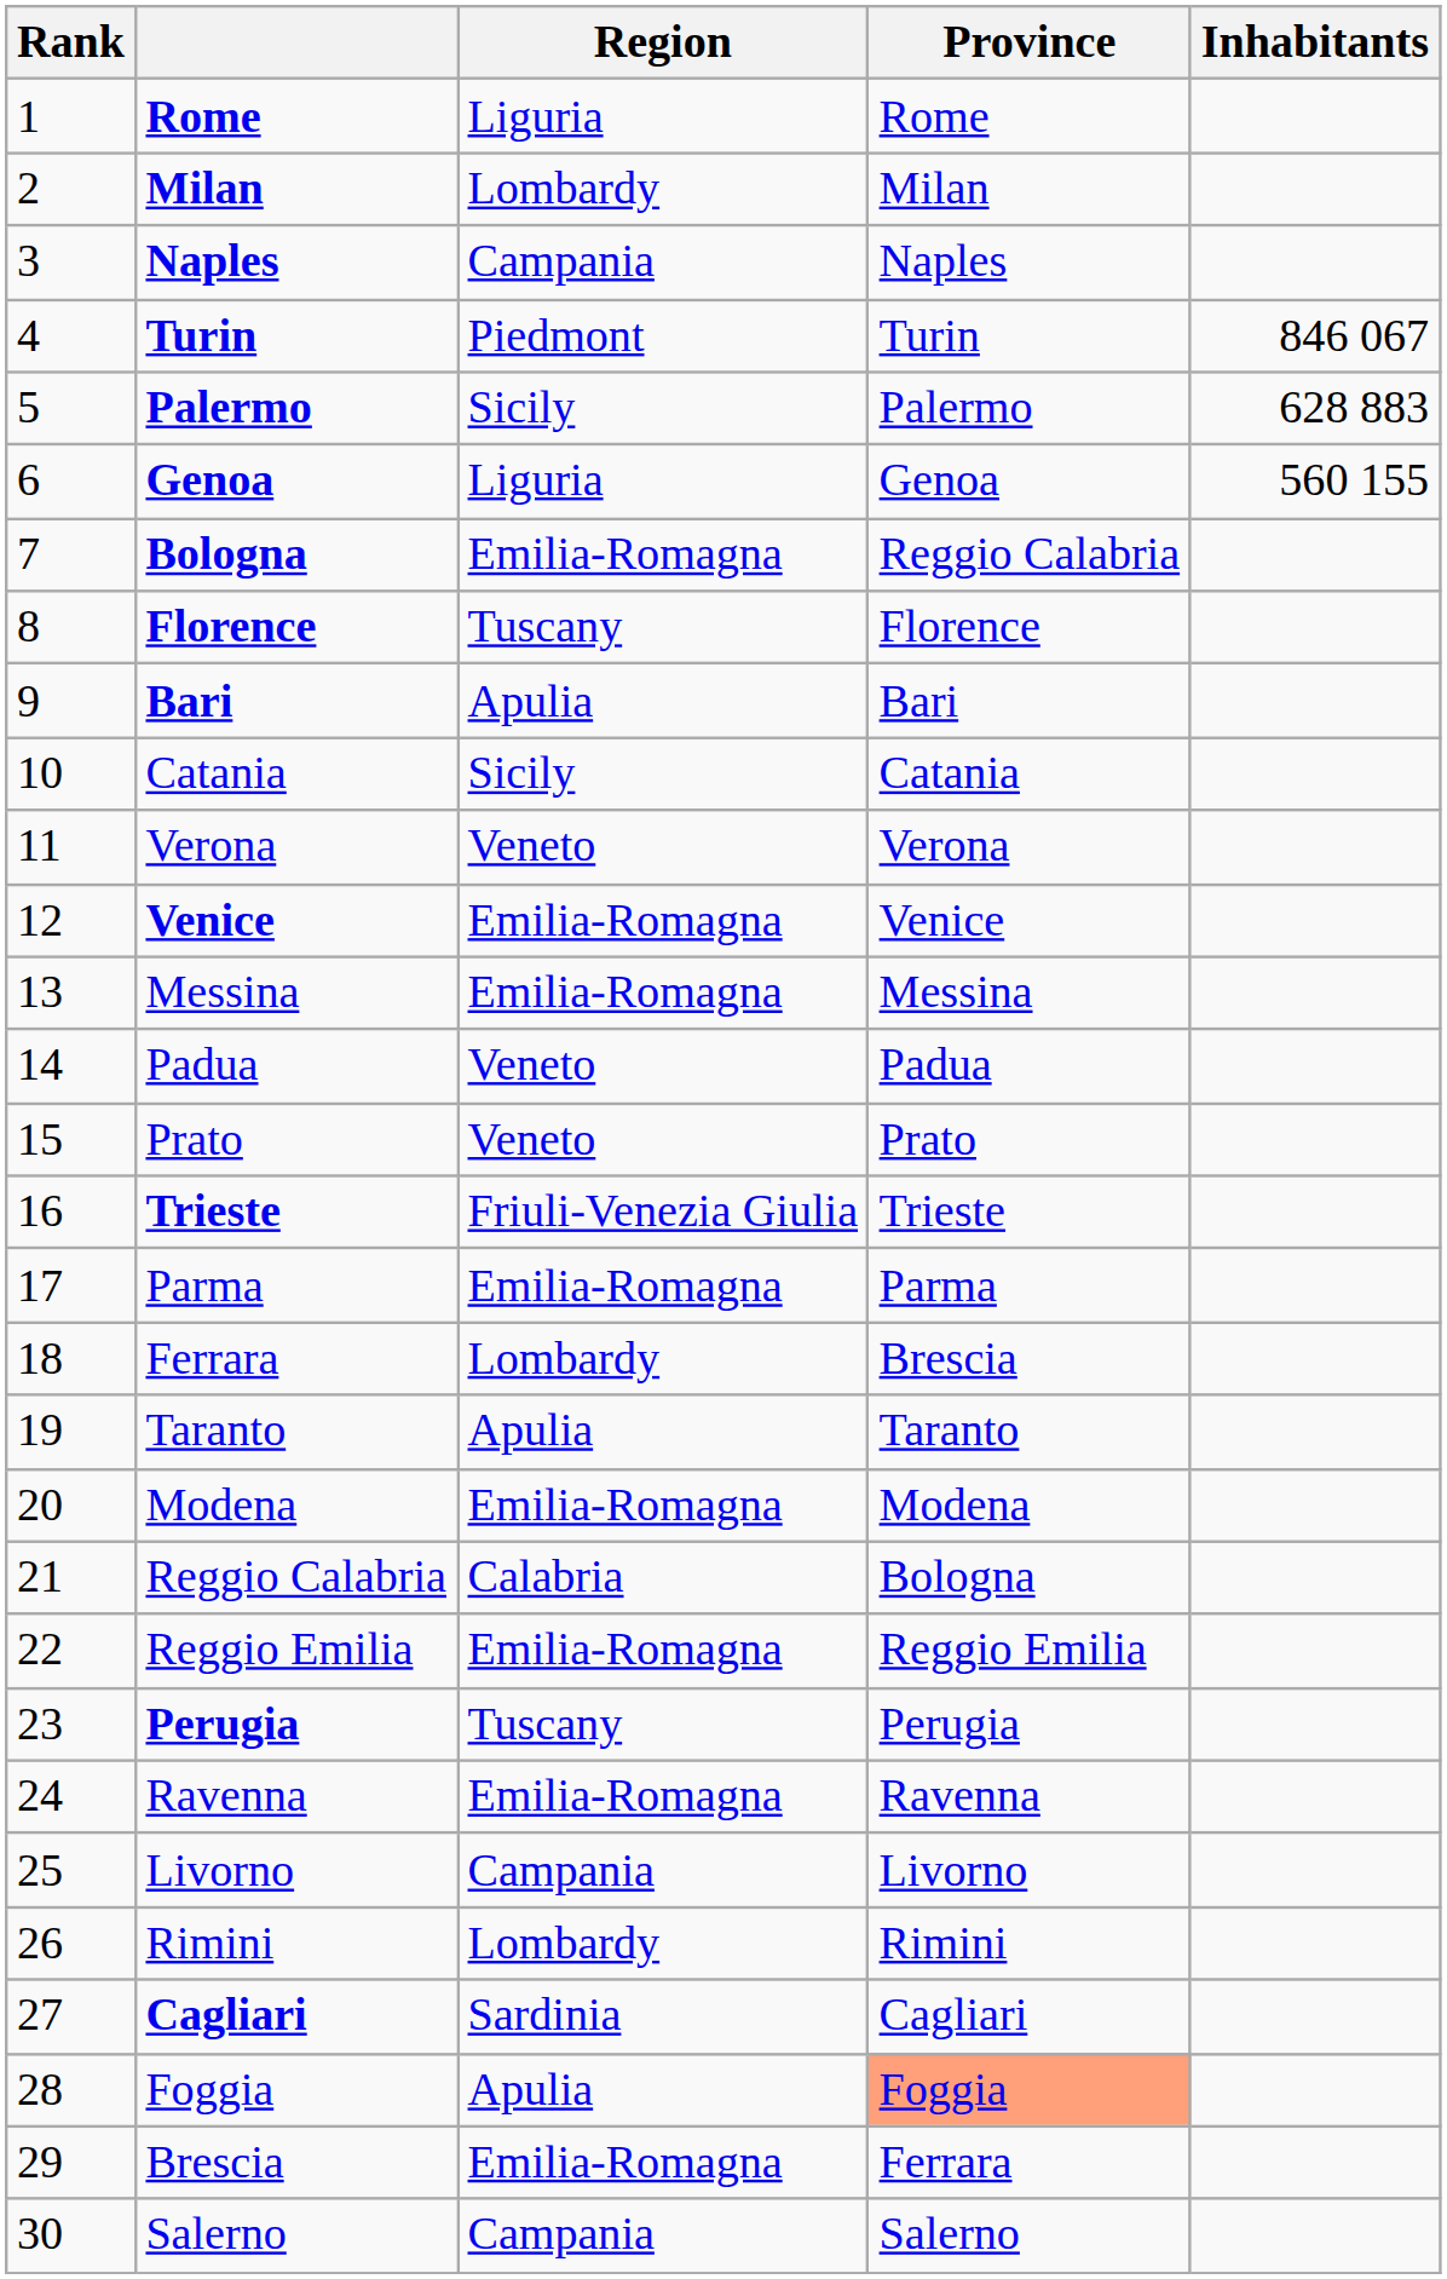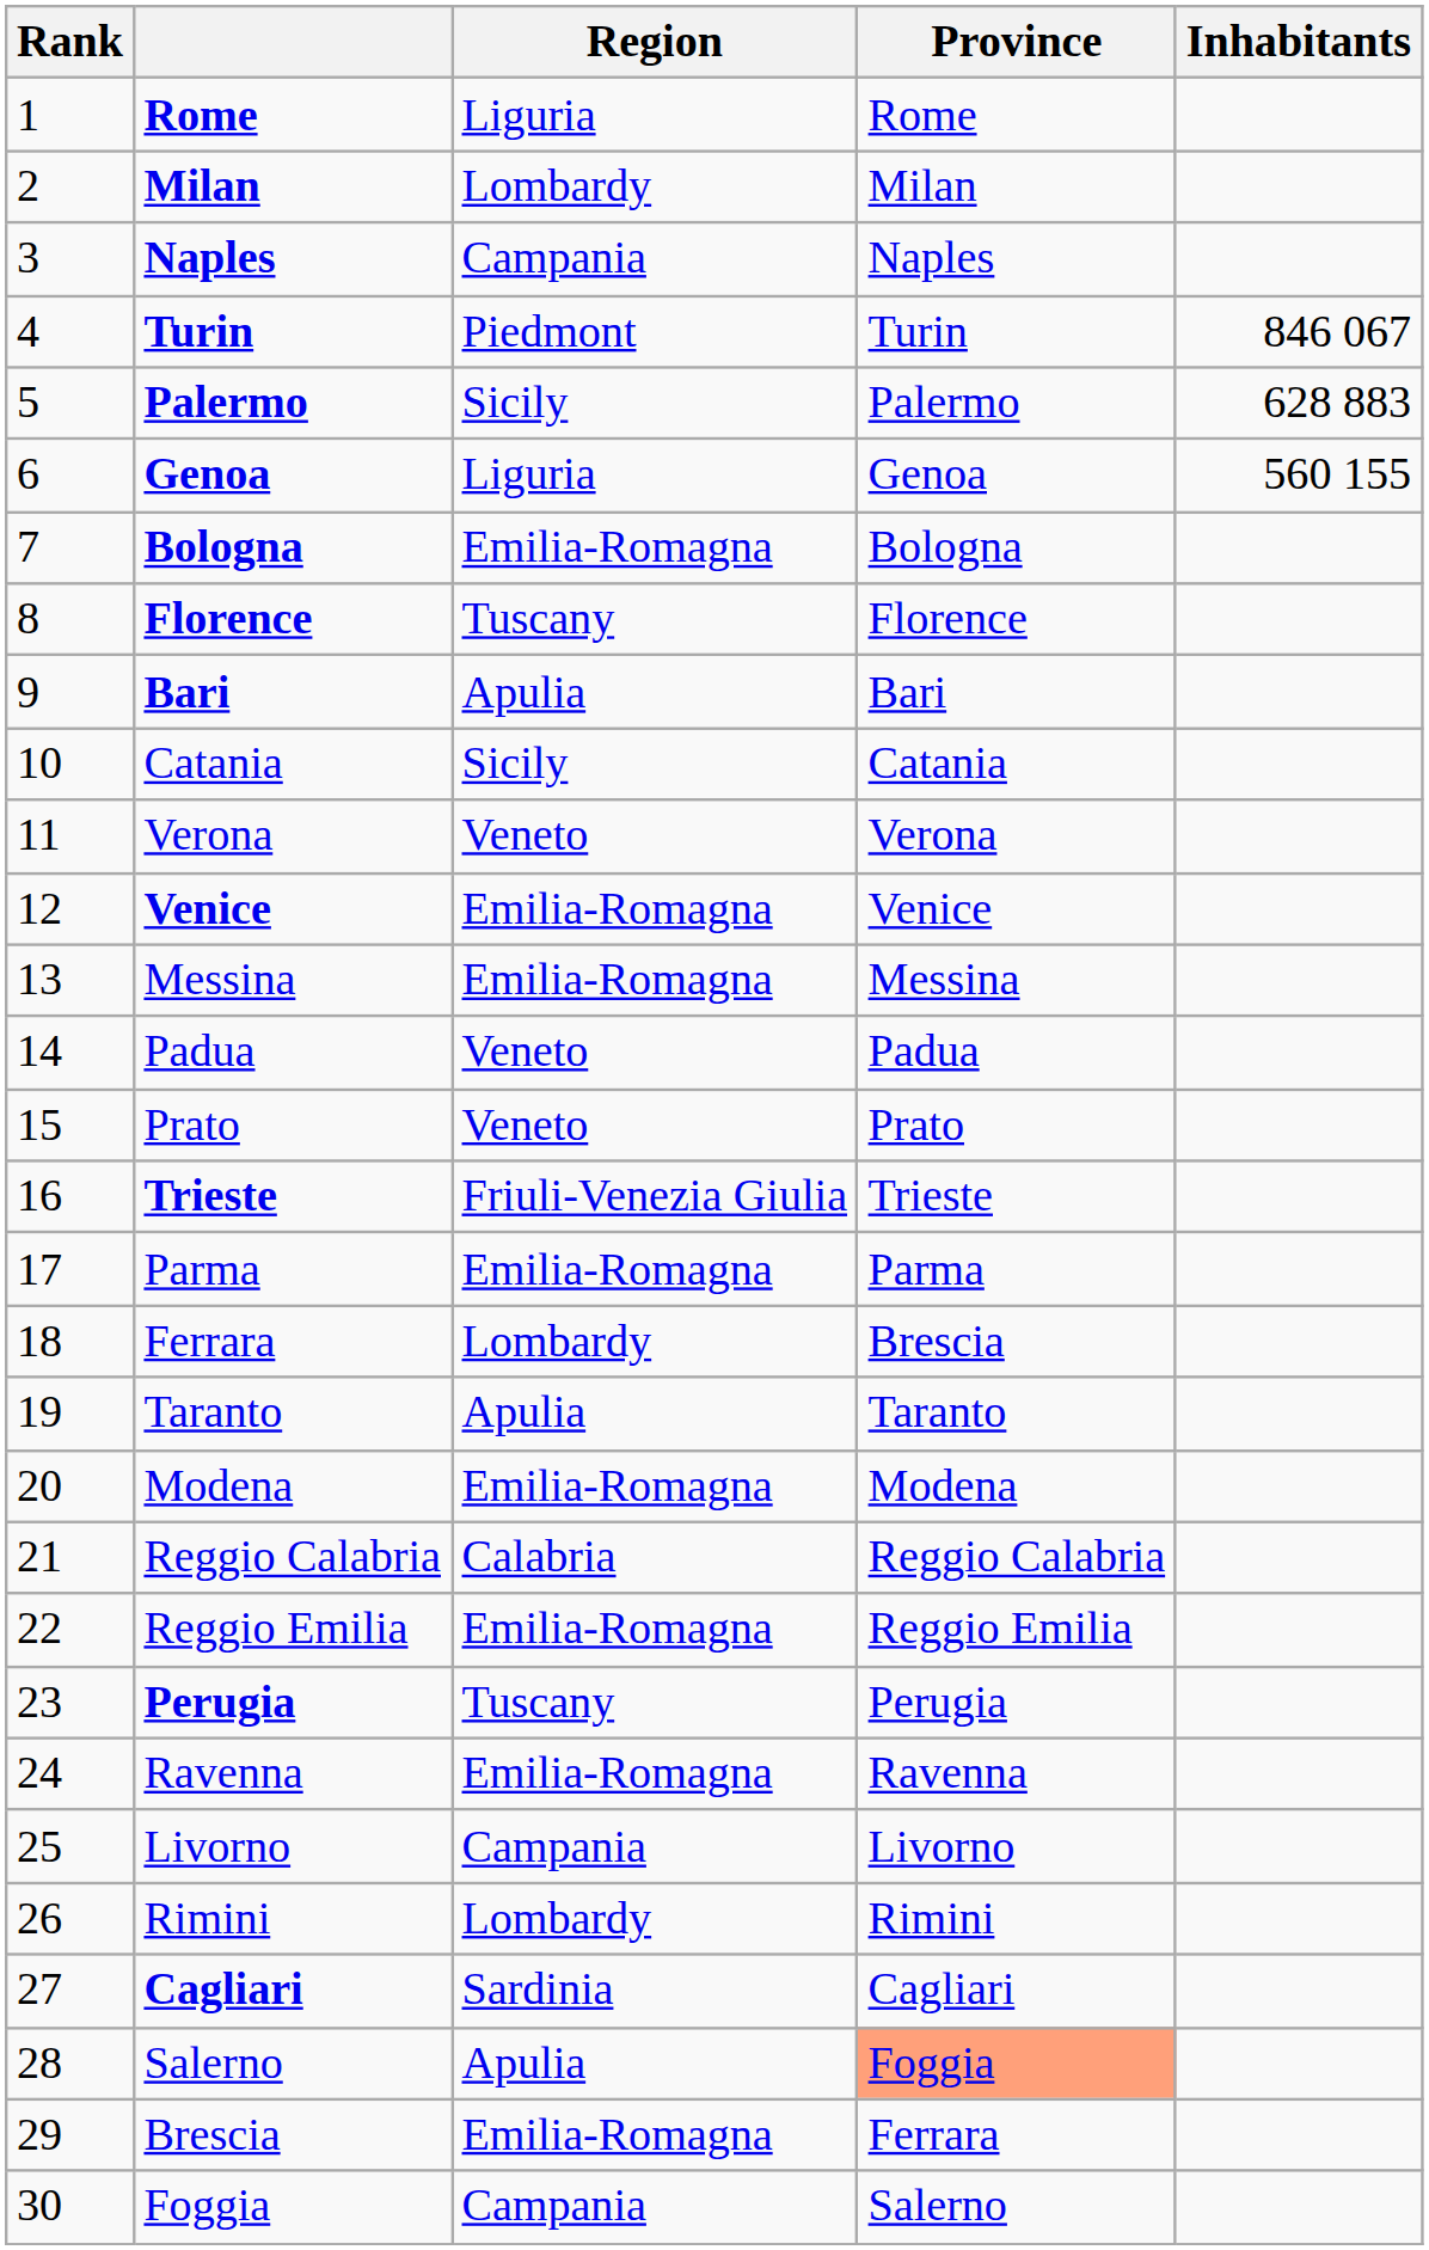row 8 | Province: Reggio Calabria -> Bologna
row 22 | Province: Bologna -> Reggio Calabria
row 29 | column 2: Foggia -> Salerno
row 31 | column 2: Salerno -> Foggia
